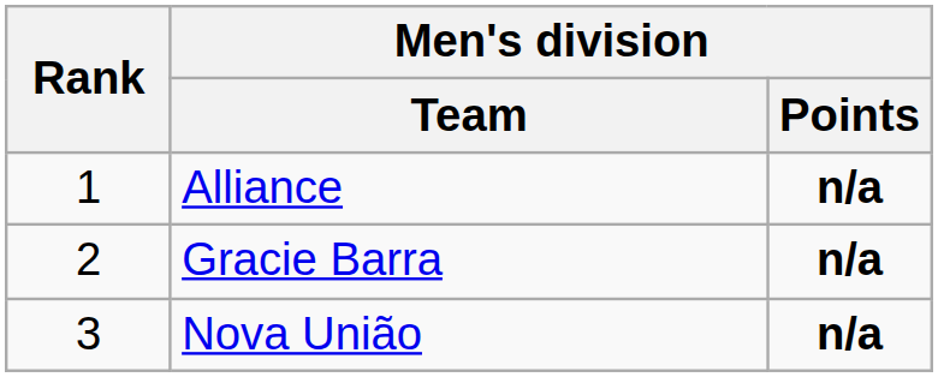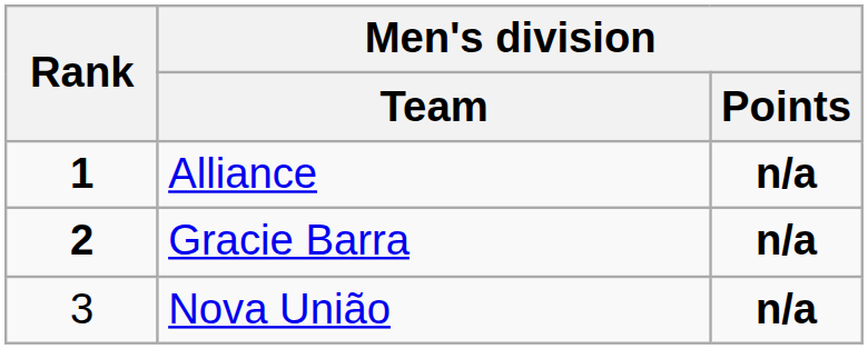Alliance | Rank: normal -> bold
Gracie Barra | Rank: normal -> bold
